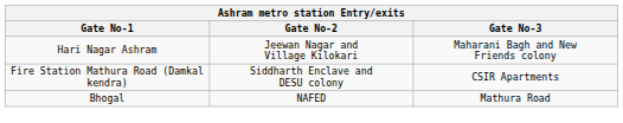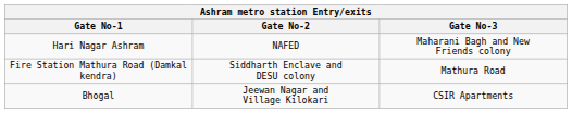Hari Nagar Ashram | Gate No-2: Jeewan Nagar and Village Kilokari -> NAFED
Fire Station Mathura Road (Damkal kendra) | Gate No-3: CSIR Apartments -> Mathura Road
Bhogal | Gate No-2: NAFED -> Jeewan Nagar and Village Kilokari
Bhogal | Gate No-3: Mathura Road -> CSIR Apartments
